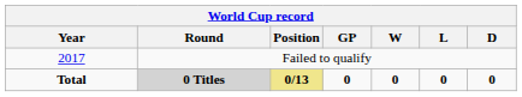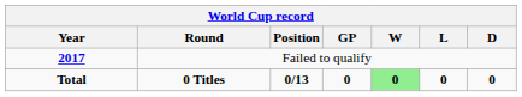2017 | Year: normal -> bold
Total | Round: lightgrey background -> no background
Total | Position: khaki background -> no background
Total | W: no background -> lightgreen background
